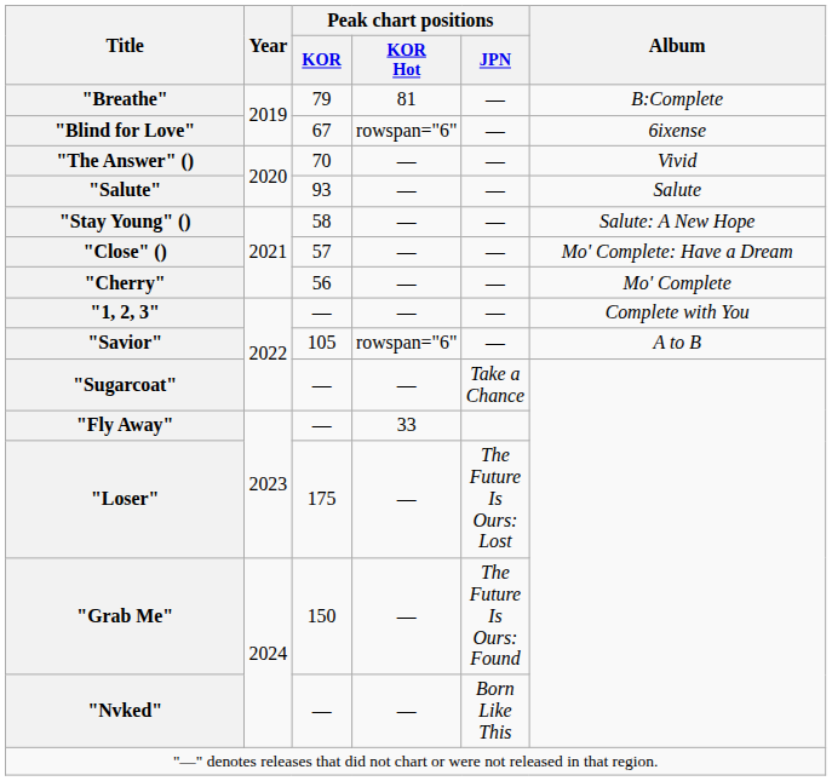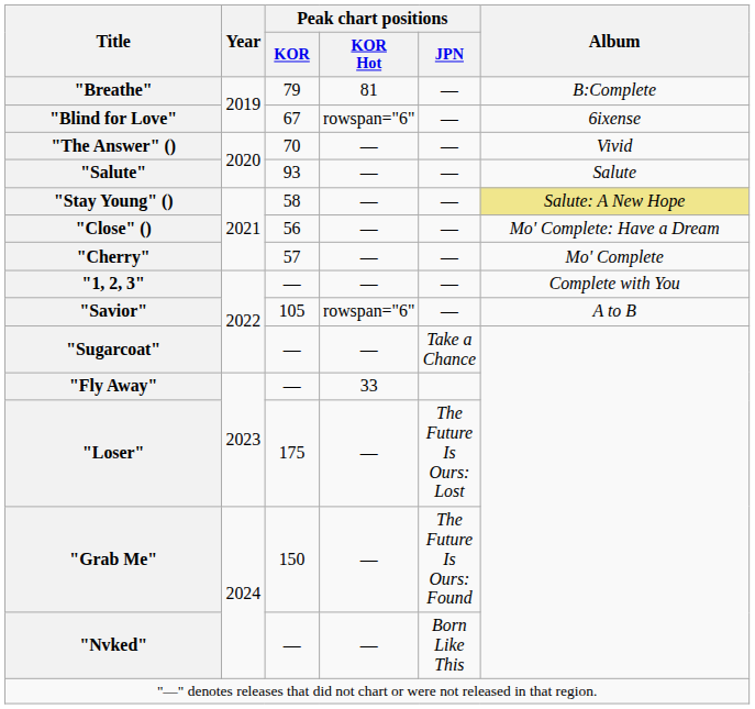"Stay Young" () | Album: no background -> khaki background
"Close" () | Peak chart positions / KOR: 57 -> 56
"Cherry" | Peak chart positions / KOR: 56 -> 57
